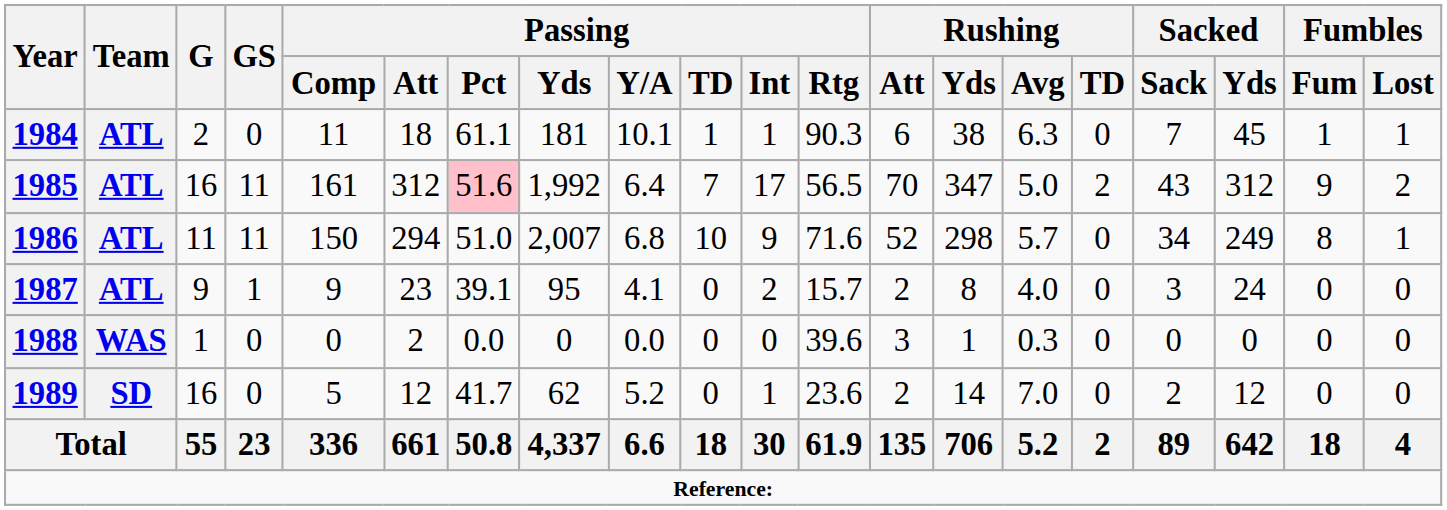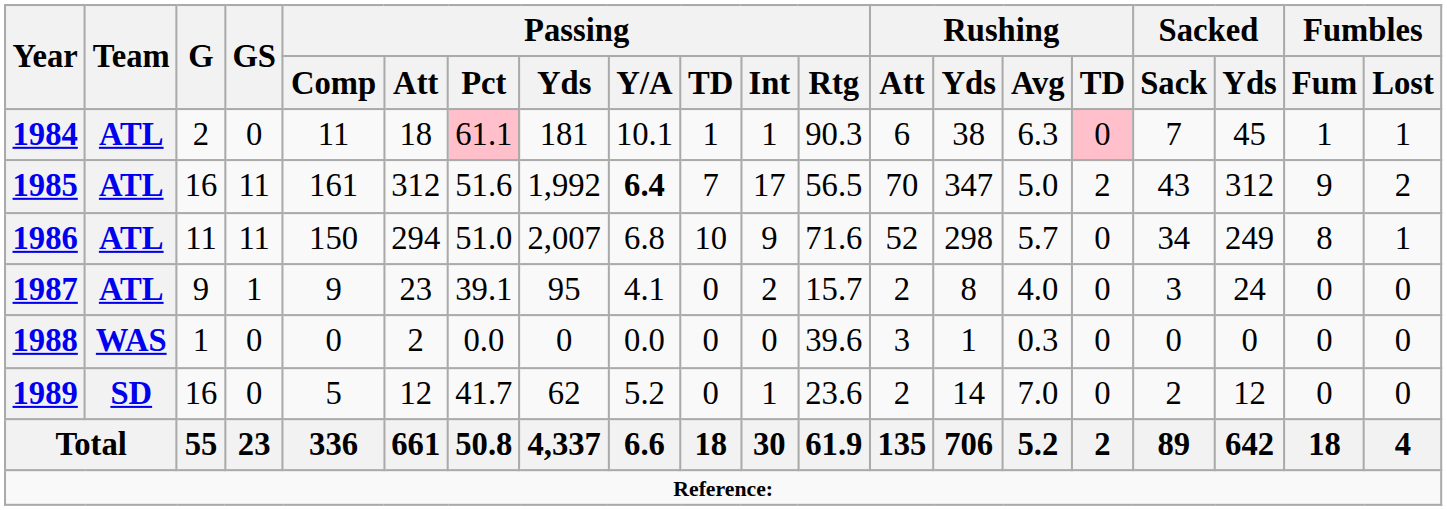1984 | Passing / Pct: no background -> pink background
1984 | Rushing / TD: no background -> pink background
1985 | Passing / Pct: pink background -> no background
1985 | Passing / Y/A: normal -> bold
